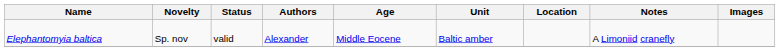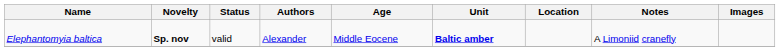Elephantomyia baltica | Novelty: normal -> bold
Elephantomyia baltica | Unit: normal -> bold
